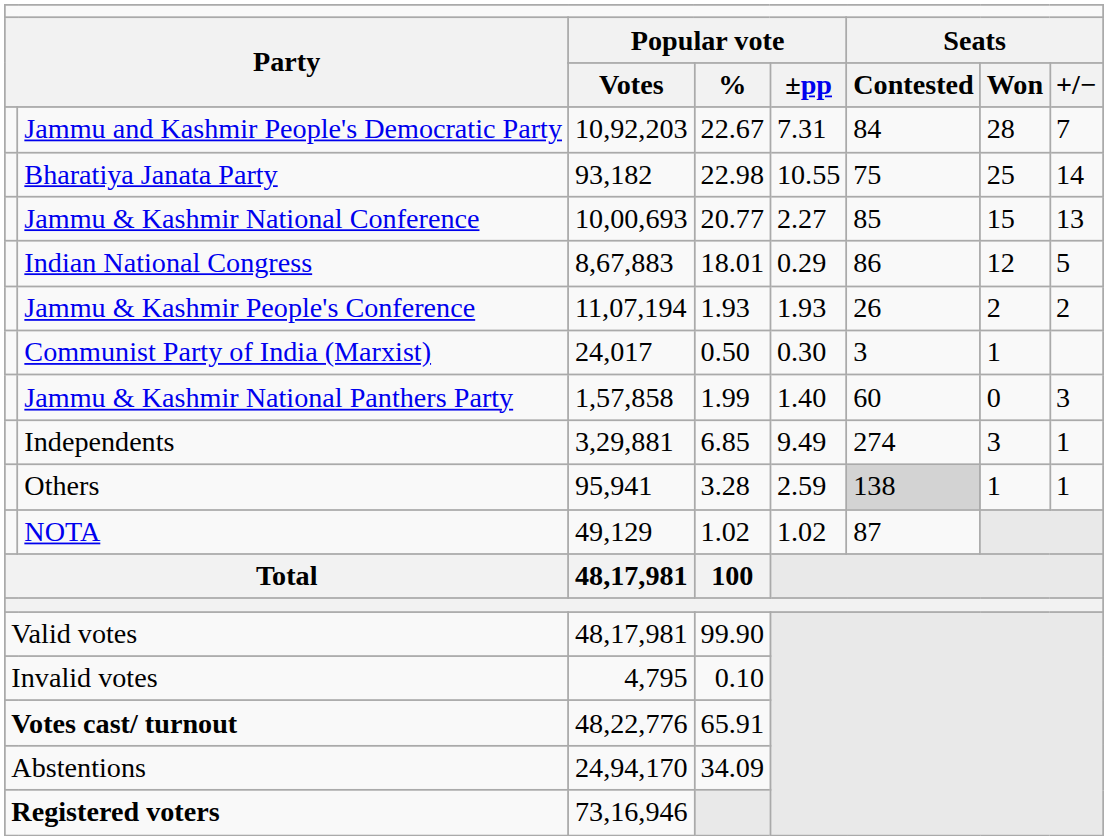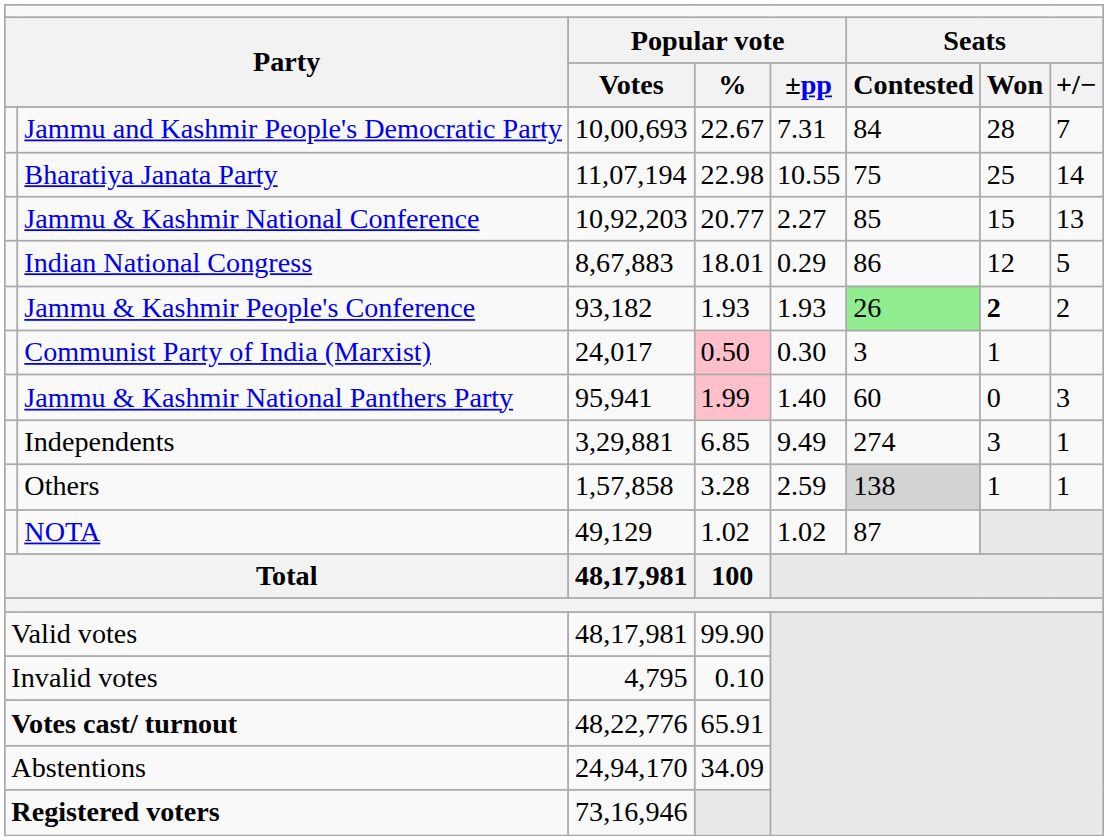Jammu and Kashmir People's Democratic Party | column 3: 10,92,203 -> 10,00,693
Bharatiya Janata Party | column 3: 93,182 -> 11,07,194
Jammu & Kashmir National Conference | column 3: 10,00,693 -> 10,92,203
Jammu & Kashmir People's Conference | column 3: 11,07,194 -> 93,182
Jammu & Kashmir People's Conference | column 6: no background -> lightgreen background
Jammu & Kashmir People's Conference | column 7: normal -> bold
Communist Party of India (Marxist) | column 4: no background -> pink background
Jammu & Kashmir National Panthers Party | column 3: 1,57,858 -> 95,941
Jammu & Kashmir National Panthers Party | column 4: no background -> pink background
Others | column 3: 95,941 -> 1,57,858
